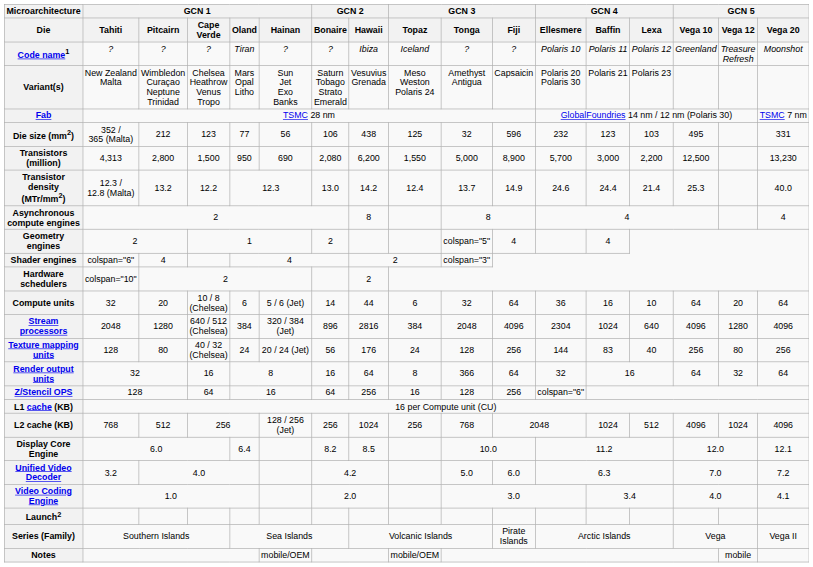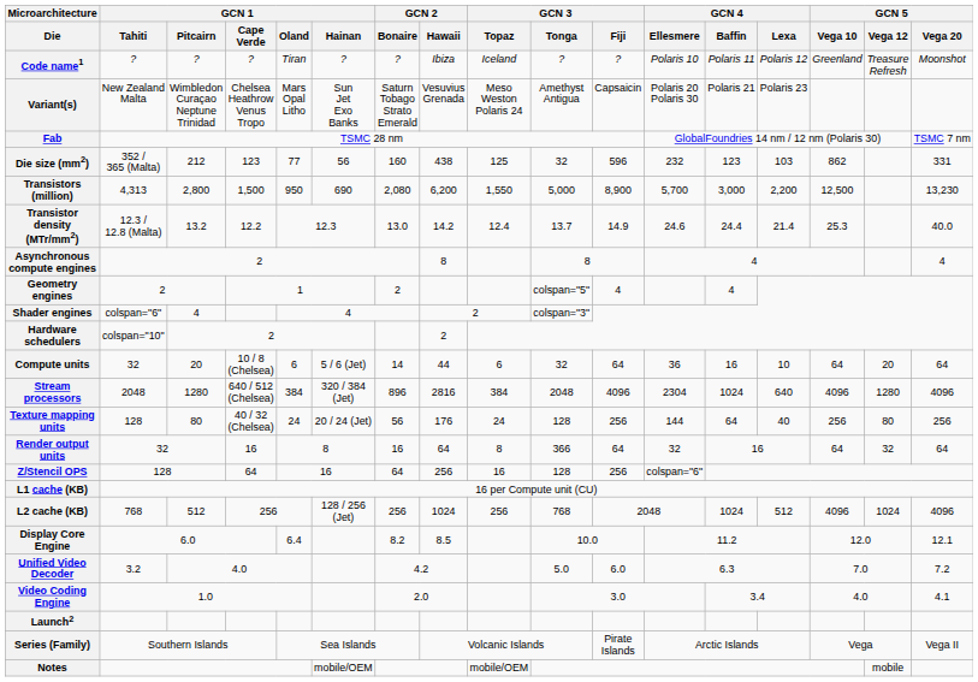Die size (mm2) | GCN 2 / Bonaire: 106 -> 160
Die size (mm2) | GCN 5 / Vega 10: 495 -> 862
Texture mapping units | GCN 4 / Baffin: 83 -> 64
